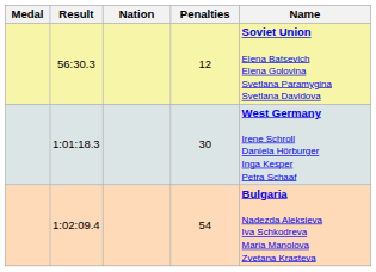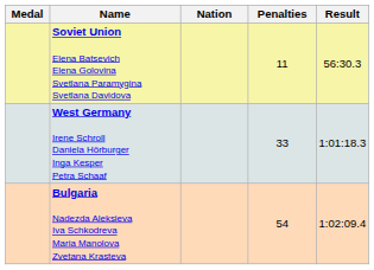columns swapped: Name <-> Result
row 2 | Penalties: 12 -> 11
row 3 | Penalties: 30 -> 33
